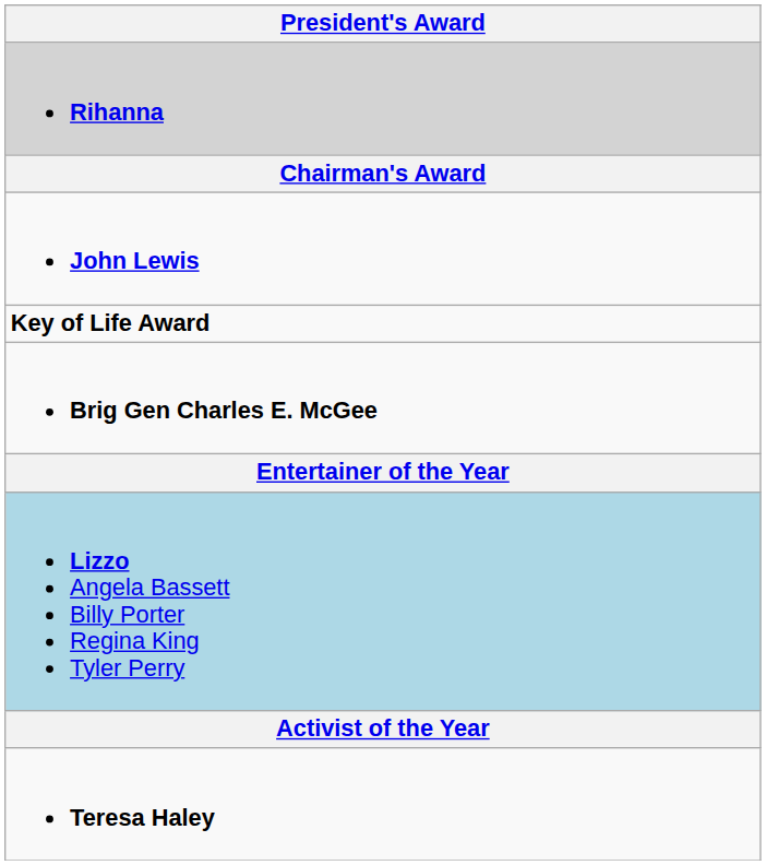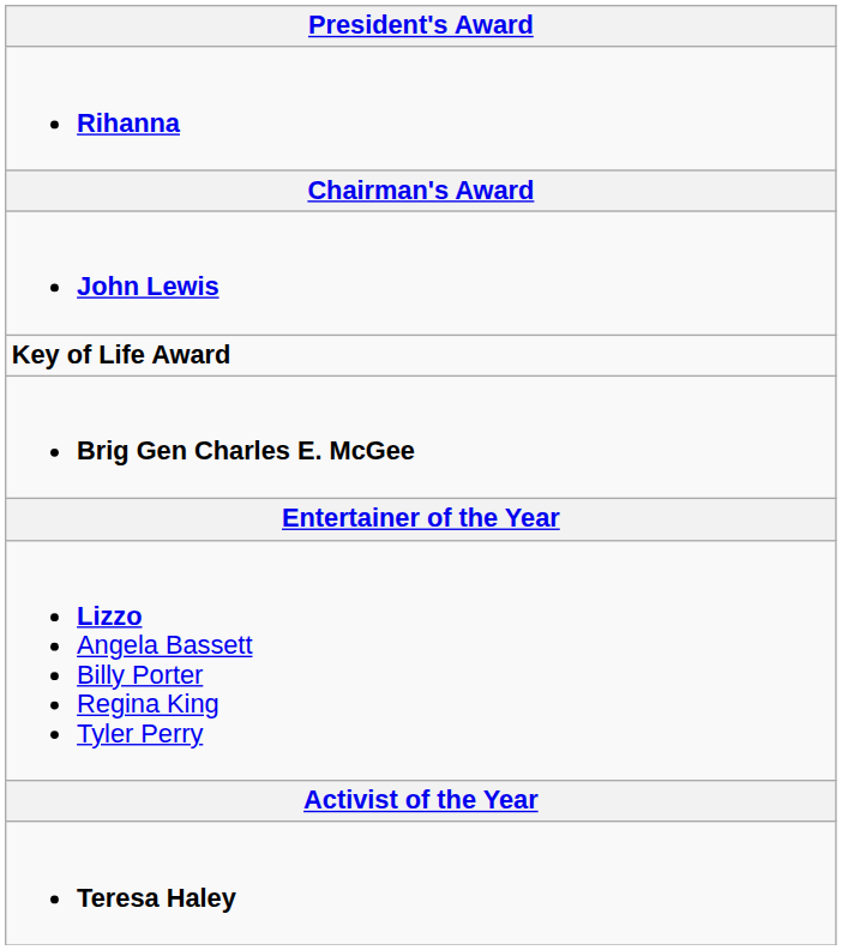row 2 | column 1: lightgrey background -> no background
row 8 | column 1: lightblue background -> no background
